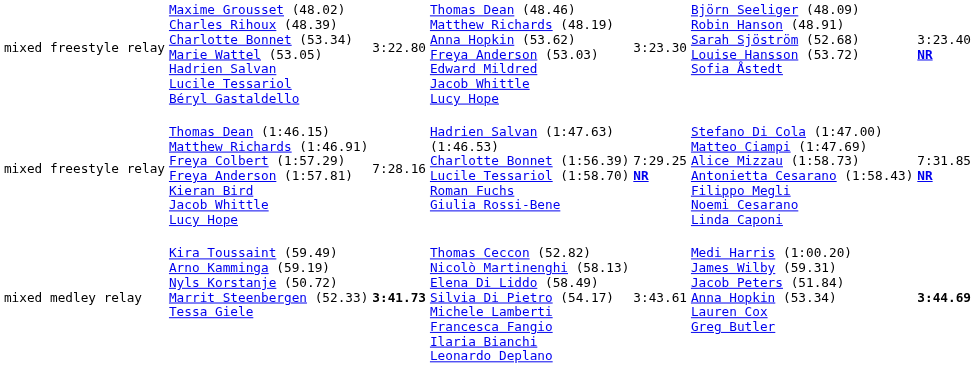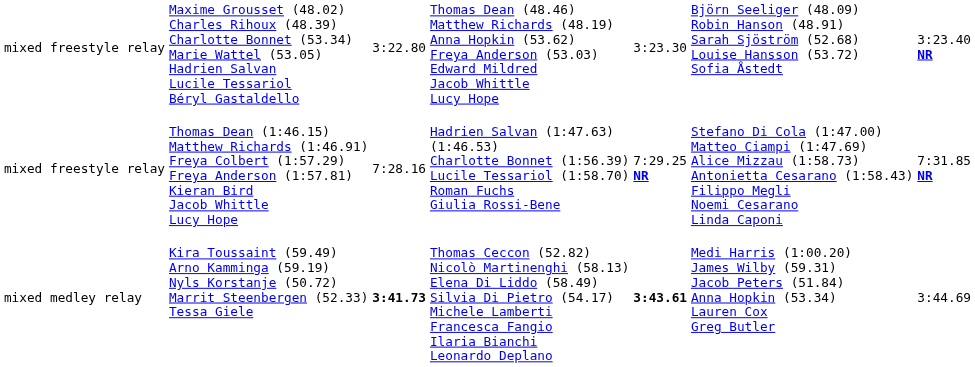mixed medley relay | column 5: normal -> bold
mixed medley relay | column 7: bold -> normal
